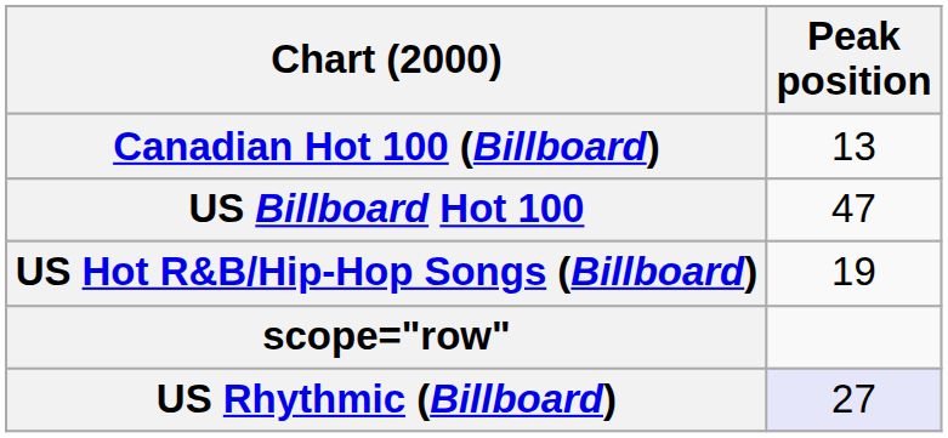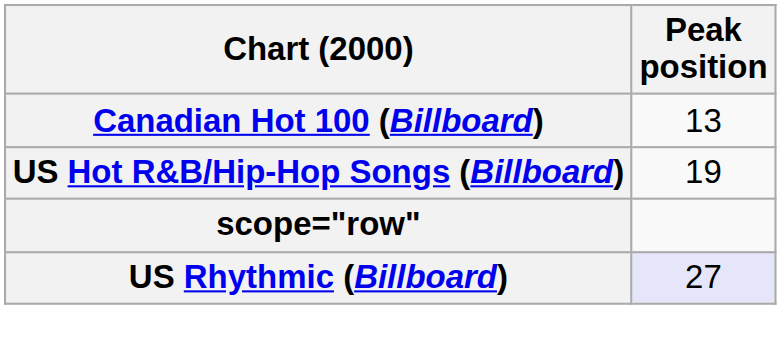- row: US Billboard Hot 100 | 47
